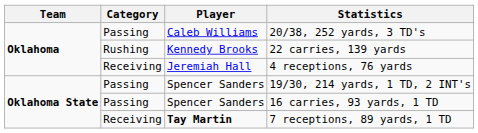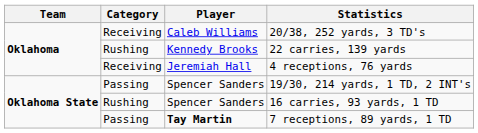20/38, 252 yards, 3 TD's | Category: Passing -> Receiving
16 carries, 93 yards, 1 TD | Category: Passing -> Rushing
7 receptions, 89 yards, 1 TD | Category: Receiving -> Passing
